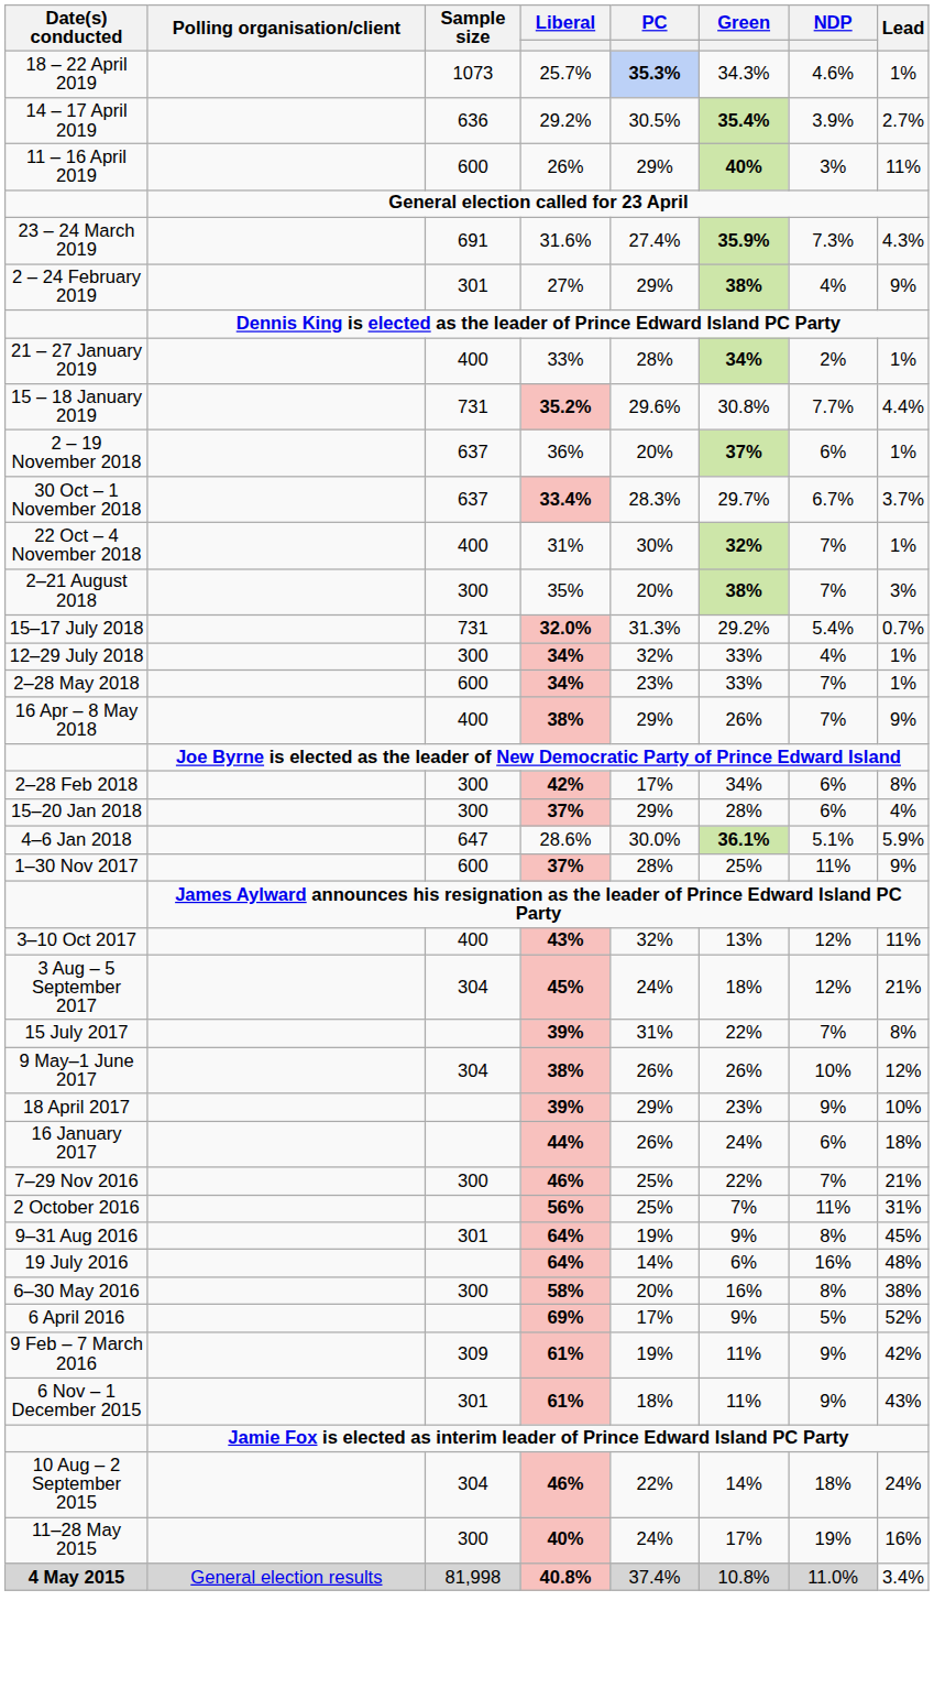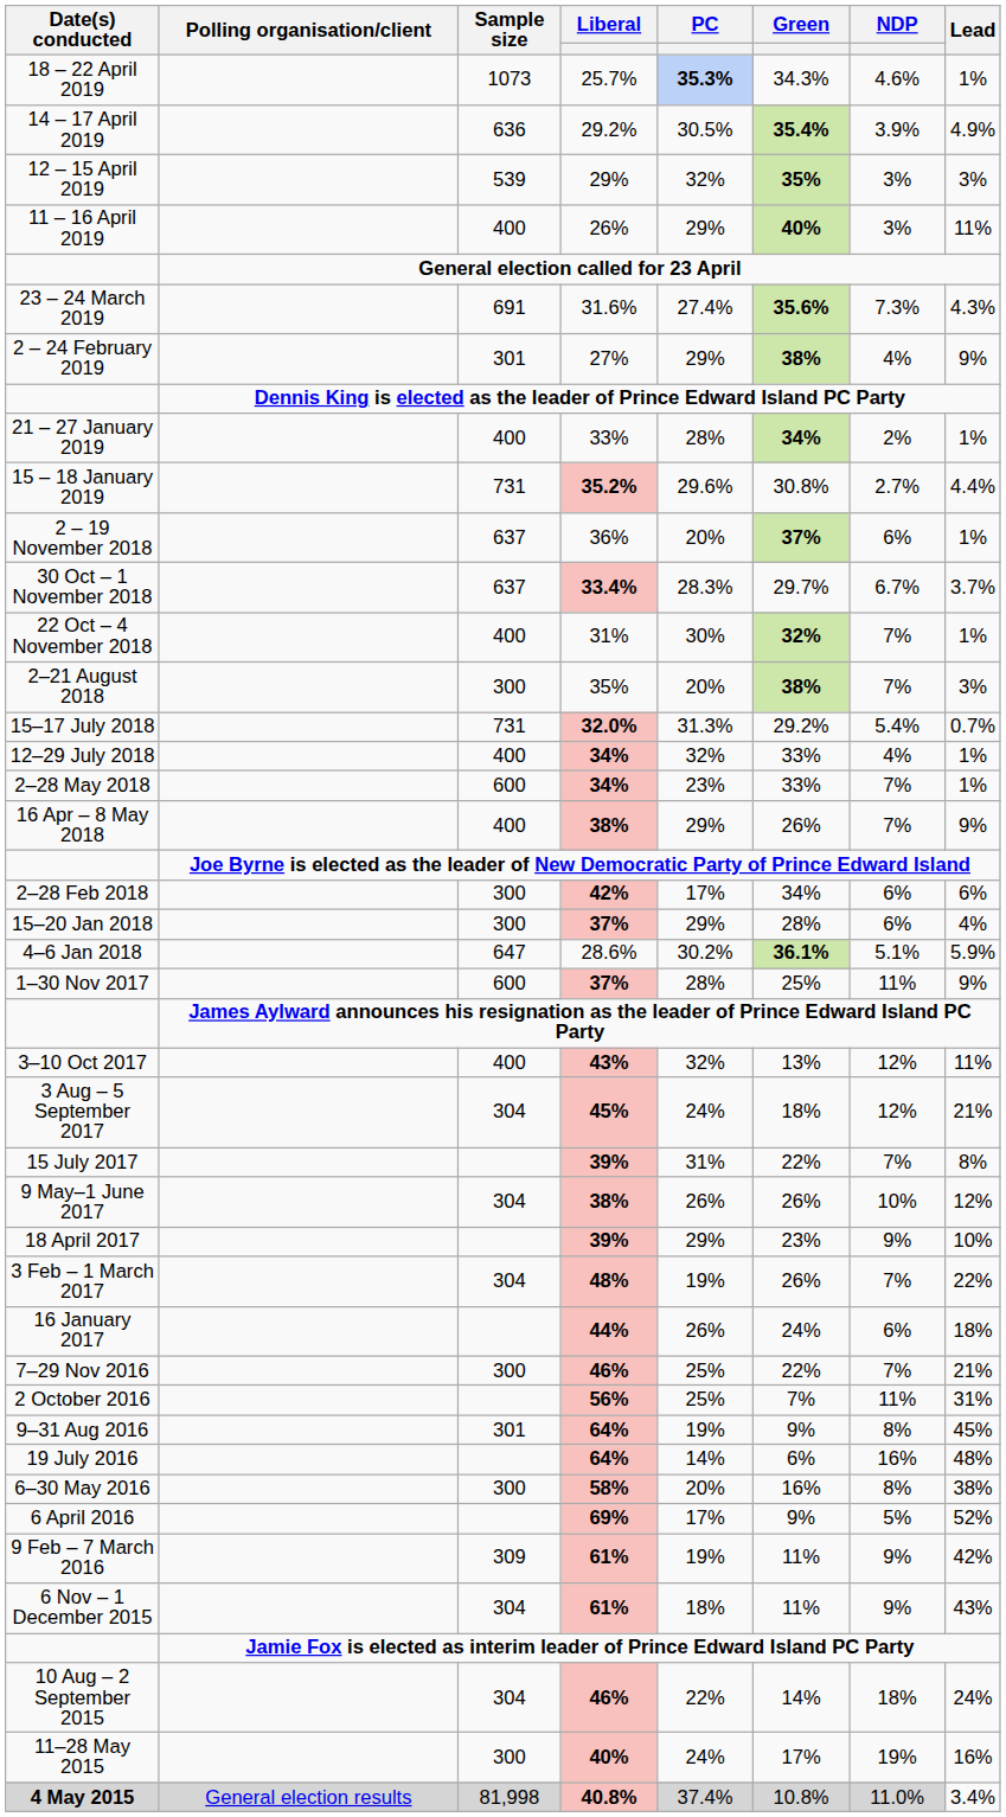14 – 17 April 2019 | Lead: 2.7% -> 4.9%
+ row: 12 – 15 April 2019 | 539 | 29% | 32% | 35% | 3% | 3%
11 – 16 April 2019 | Sample size: 600 -> 400
23 – 24 March 2019 | Green: 35.9% -> 35.6%
15 – 18 January 2019 | NDP: 7.7% -> 2.7%
12–29 July 2018 | Sample size: 300 -> 400
2–28 Feb 2018 | Lead: 8% -> 6%
4–6 Jan 2018 | PC: 30.0% -> 30.2%
+ row: 3 Feb – 1 March 2017 | 304 | 48% | 19% | 26% | 7% | 22%
6 Nov – 1 December 2015 | Sample size: 301 -> 304
